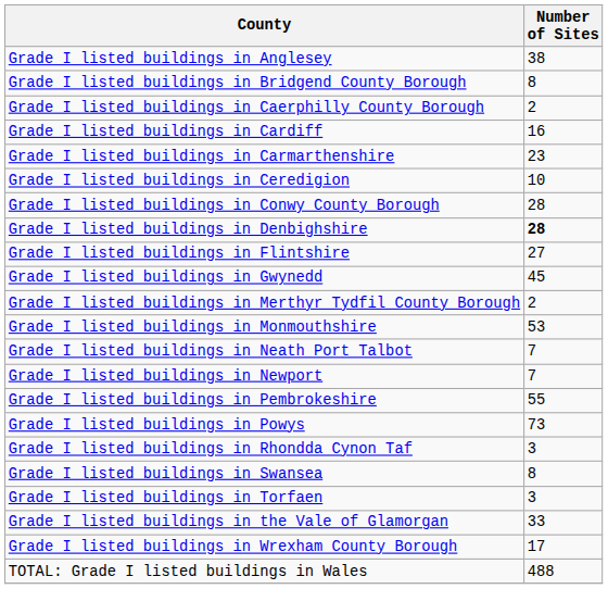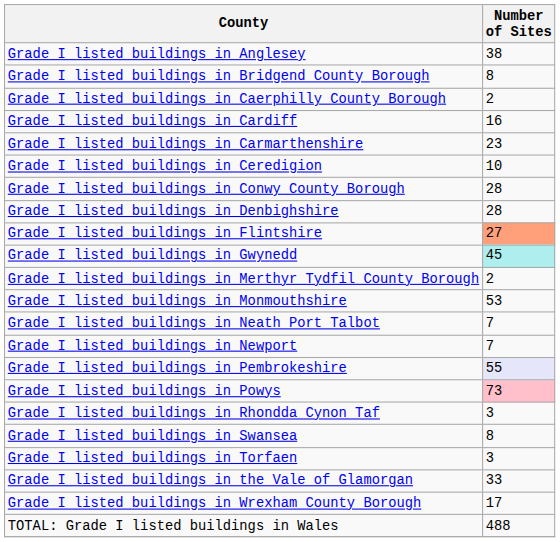Grade I listed buildings in Denbighshire | Number of Sites: bold -> normal
Grade I listed buildings in Flintshire | Number of Sites: no background -> lightsalmon background
Grade I listed buildings in Gwynedd | Number of Sites: no background -> paleturquoise background
Grade I listed buildings in Pembrokeshire | Number of Sites: no background -> lavender background
Grade I listed buildings in Powys | Number of Sites: no background -> pink background
